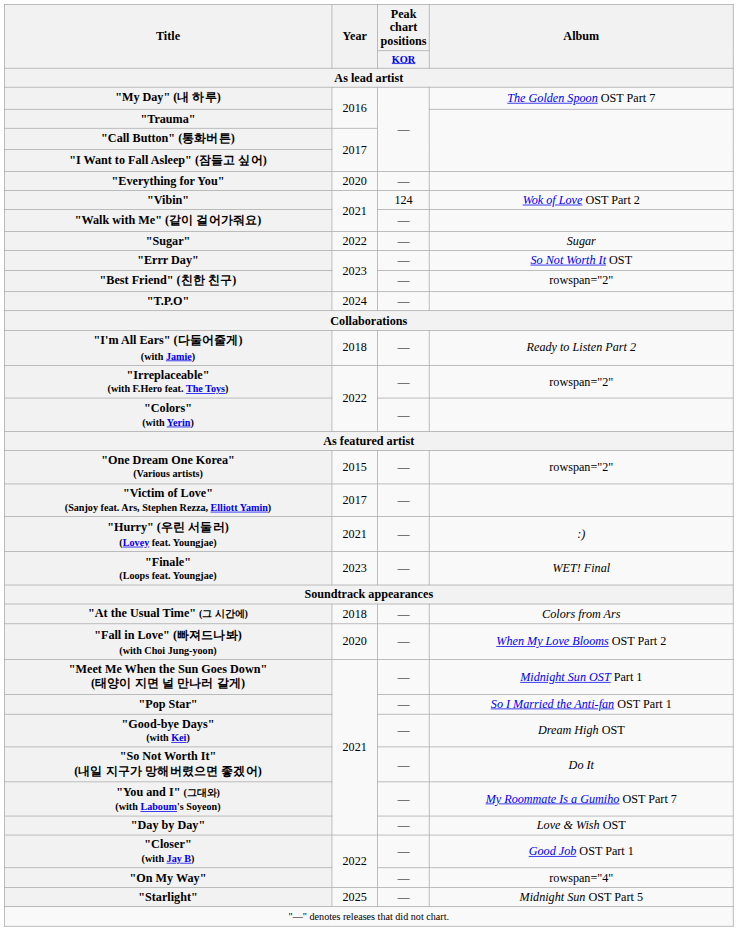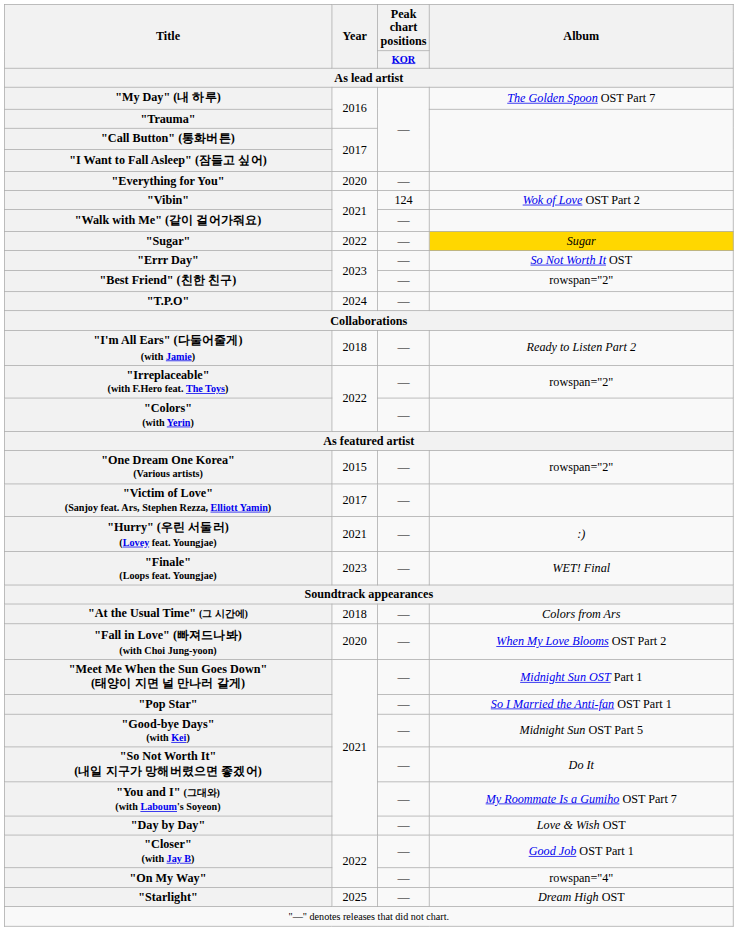"Sugar" | Album: no background -> gold background
"Good-bye Days" (with Kei) | Album: Dream High OST -> Midnight Sun OST Part 5
"Starlight" | Album: Midnight Sun OST Part 5 -> Dream High OST
